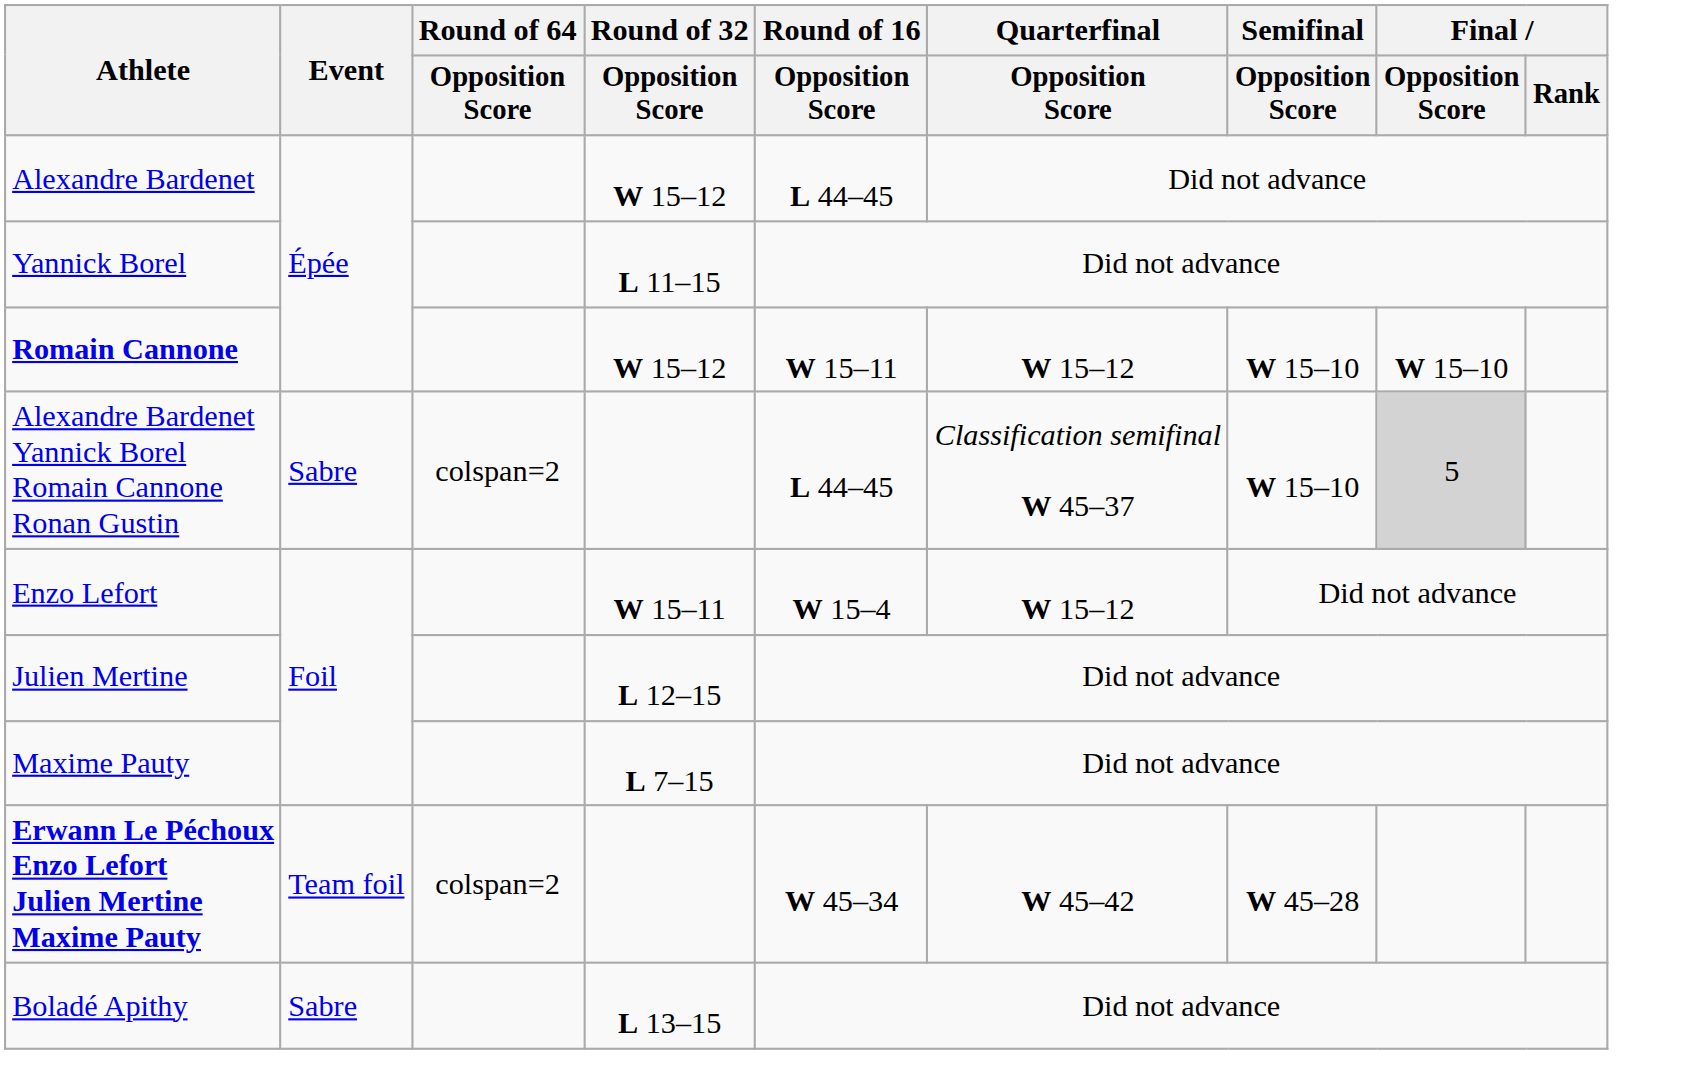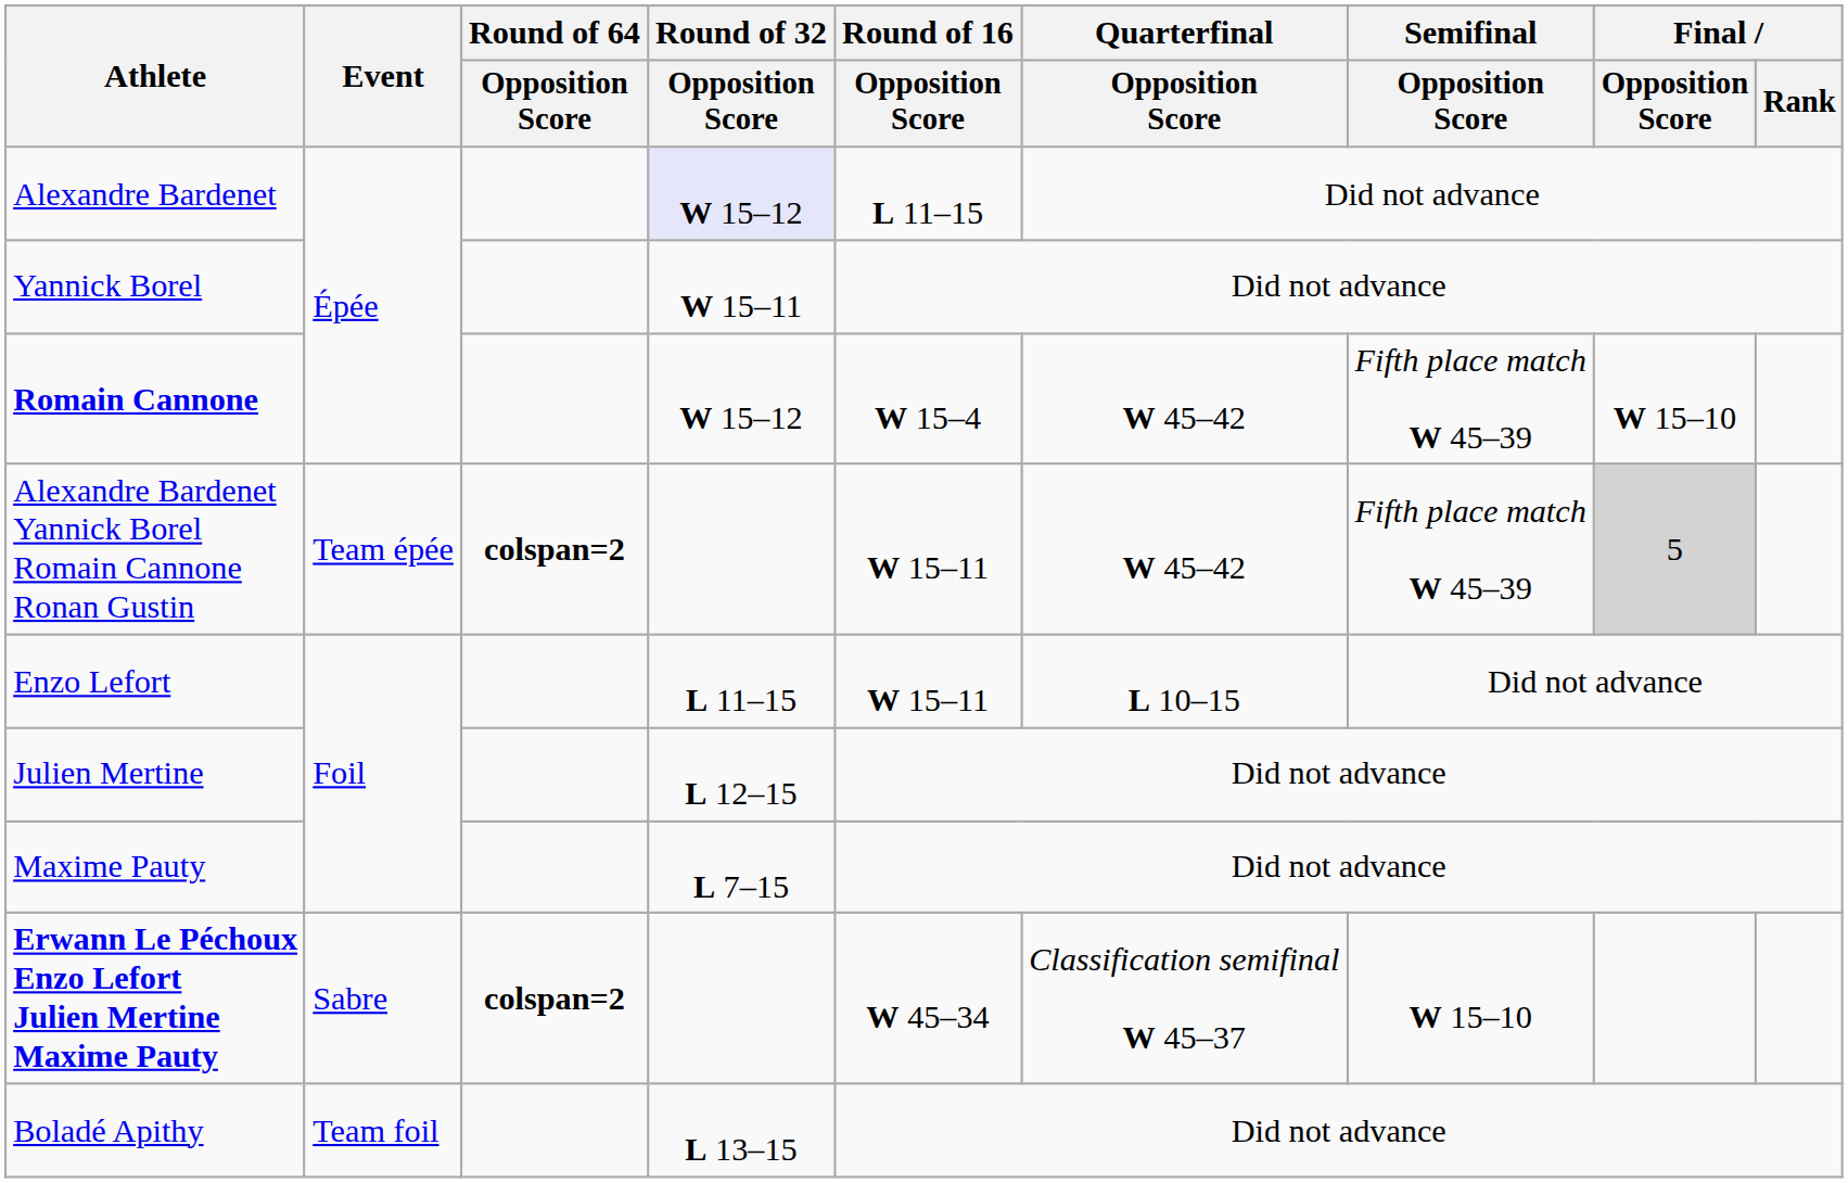Alexandre Bardenet | Round of 32 / Opposition Score: no background -> lavender background
Alexandre Bardenet | Round of 16 / Opposition Score: L 44–45 -> L 11–15
Yannick Borel | Round of 32 / Opposition Score: L 11–15 -> W 15–11
Romain Cannone | Round of 16 / Opposition Score: W 15–11 -> W 15–4
Romain Cannone | Quarterfinal / Opposition Score: W 15–12 -> W 45–42
Romain Cannone | Semifinal / Opposition Score: W 15–10 -> Fifth place match W 45–39
Alexandre Bardenet Yannick Borel Romain Cannone Ronan Gustin | Event: Sabre -> Team épée
Alexandre Bardenet Yannick Borel Romain Cannone Ronan Gustin | Round of 64 / Opposition Score: normal -> bold
Alexandre Bardenet Yannick Borel Romain Cannone Ronan Gustin | Round of 16 / Opposition Score: L 44–45 -> W 15–11
Alexandre Bardenet Yannick Borel Romain Cannone Ronan Gustin | Quarterfinal / Opposition Score: Classification semifinal W 45–37 -> W 45–42
Alexandre Bardenet Yannick Borel Romain Cannone Ronan Gustin | Semifinal / Opposition Score: W 15–10 -> Fifth place match W 45–39
Enzo Lefort | Round of 32 / Opposition Score: W 15–11 -> L 11–15
Enzo Lefort | Round of 16 / Opposition Score: W 15–4 -> W 15–11
Enzo Lefort | Quarterfinal / Opposition Score: W 15–12 -> L 10–15
Erwann Le Péchoux Enzo Lefort Julien Mertine Maxime Pauty | Event: Team foil -> Sabre
Erwann Le Péchoux Enzo Lefort Julien Mertine Maxime Pauty | Round of 64 / Opposition Score: normal -> bold
Erwann Le Péchoux Enzo Lefort Julien Mertine Maxime Pauty | Quarterfinal / Opposition Score: W 45–42 -> Classification semifinal W 45–37
Erwann Le Péchoux Enzo Lefort Julien Mertine Maxime Pauty | Semifinal / Opposition Score: W 45–28 -> W 15–10
Boladé Apithy | Event: Sabre -> Team foil
